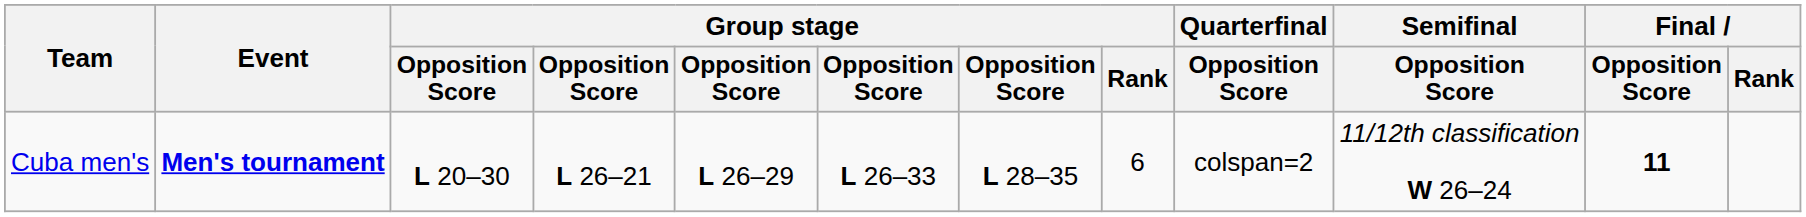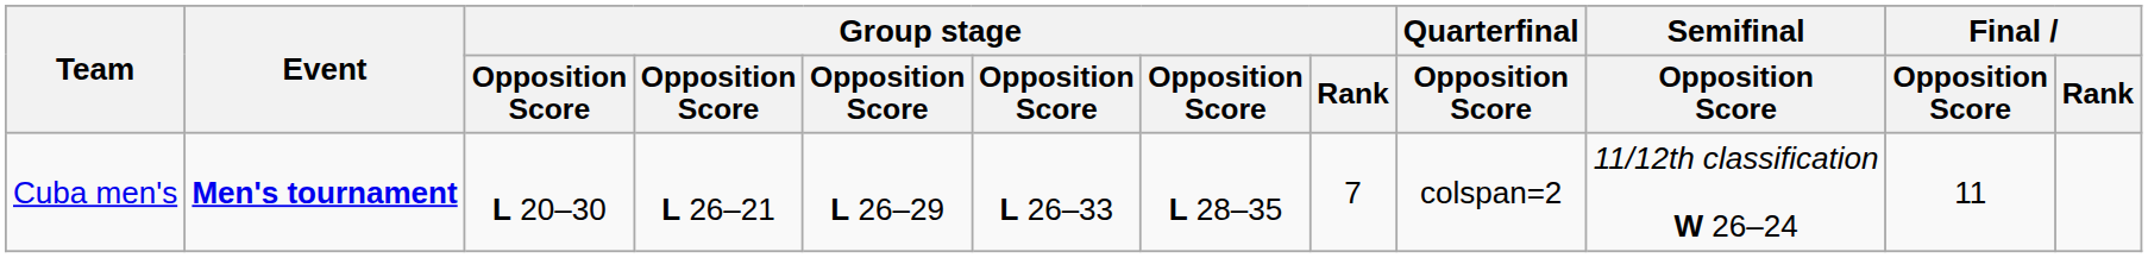Cuba men's | Group stage / Rank: 6 -> 7
Cuba men's | Final / Opposition Score: bold -> normal
